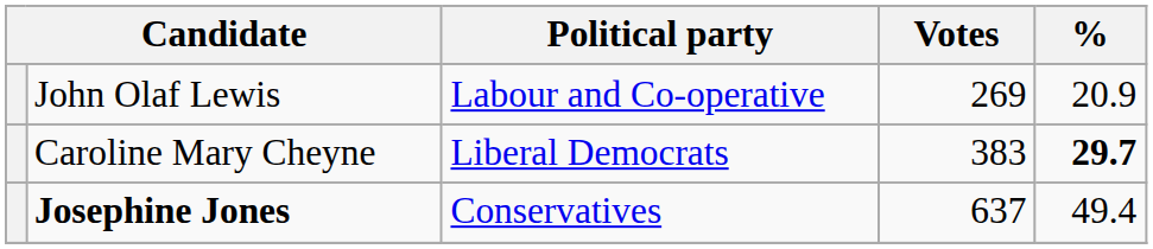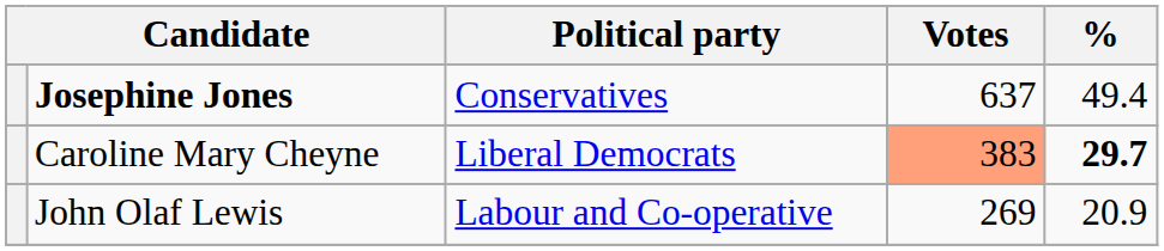rows swapped: Josephine Jones <-> John Olaf Lewis
Caroline Mary Cheyne | Votes: no background -> lightsalmon background
